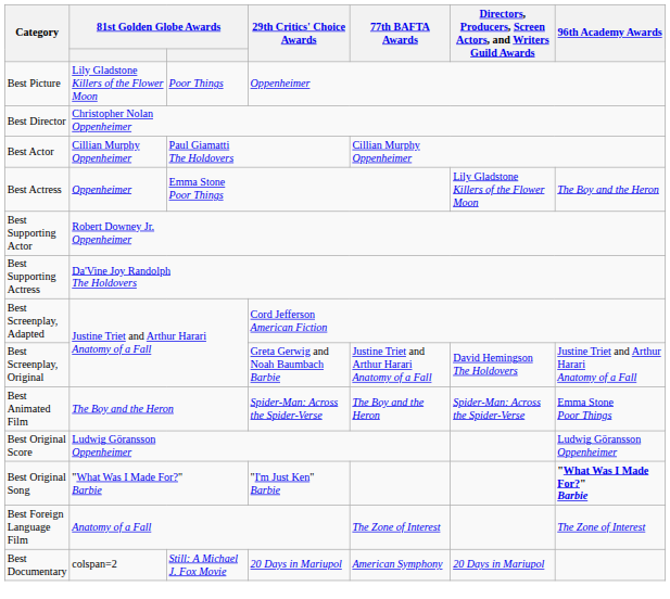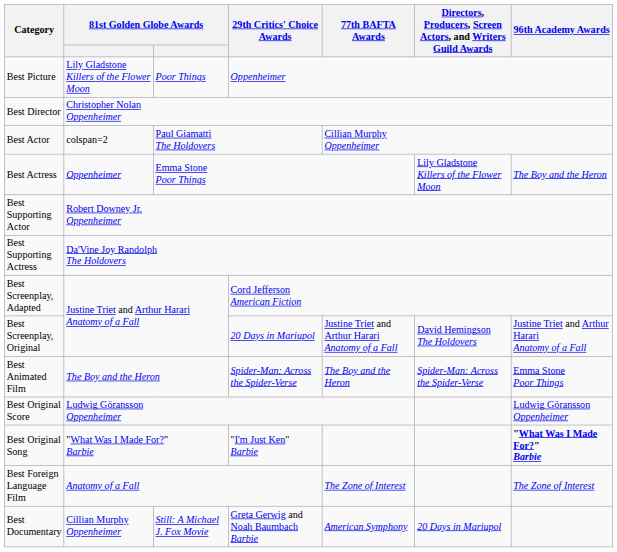Best Actor | column 2: Cillian Murphy Oppenheimer -> colspan=2
Best Screenplay, Original | 29th Critics' Choice Awards: Greta Gerwig and Noah Baumbach Barbie -> 20 Days in Mariupol
Best Documentary | column 2: colspan=2 -> Cillian Murphy Oppenheimer
Best Documentary | 29th Critics' Choice Awards: 20 Days in Mariupol -> Greta Gerwig and Noah Baumbach Barbie
